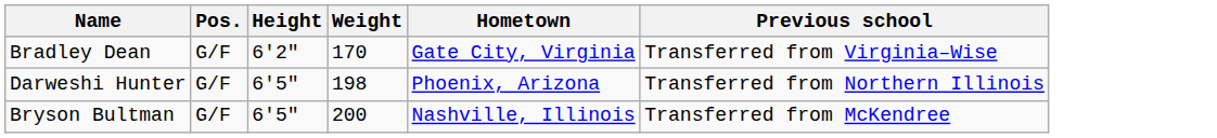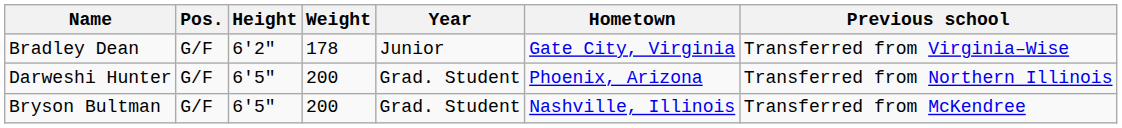+ column: Year | Junior | Grad. Student | Grad. Student
Bradley Dean | Weight: 170 -> 178
Darweshi Hunter | Weight: 198 -> 200
